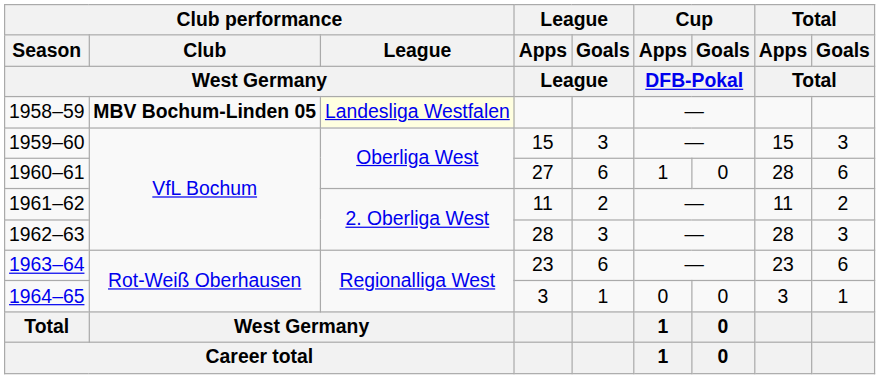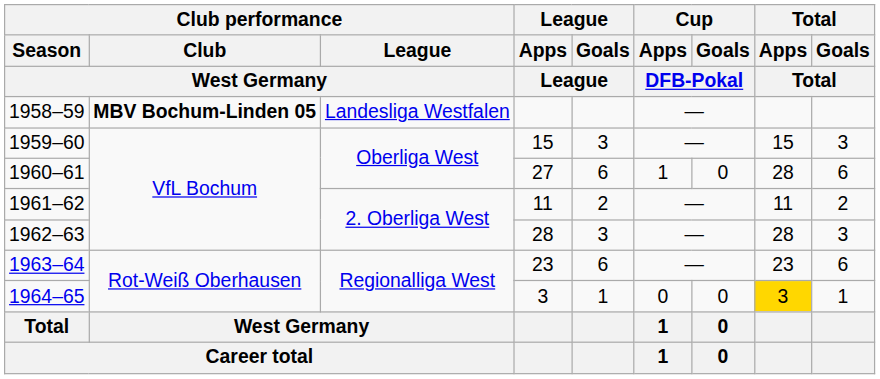1958–59 | Club performance / League / West Germany: lightyellow background -> no background
1964–65 | Total / Apps / Total: no background -> gold background
